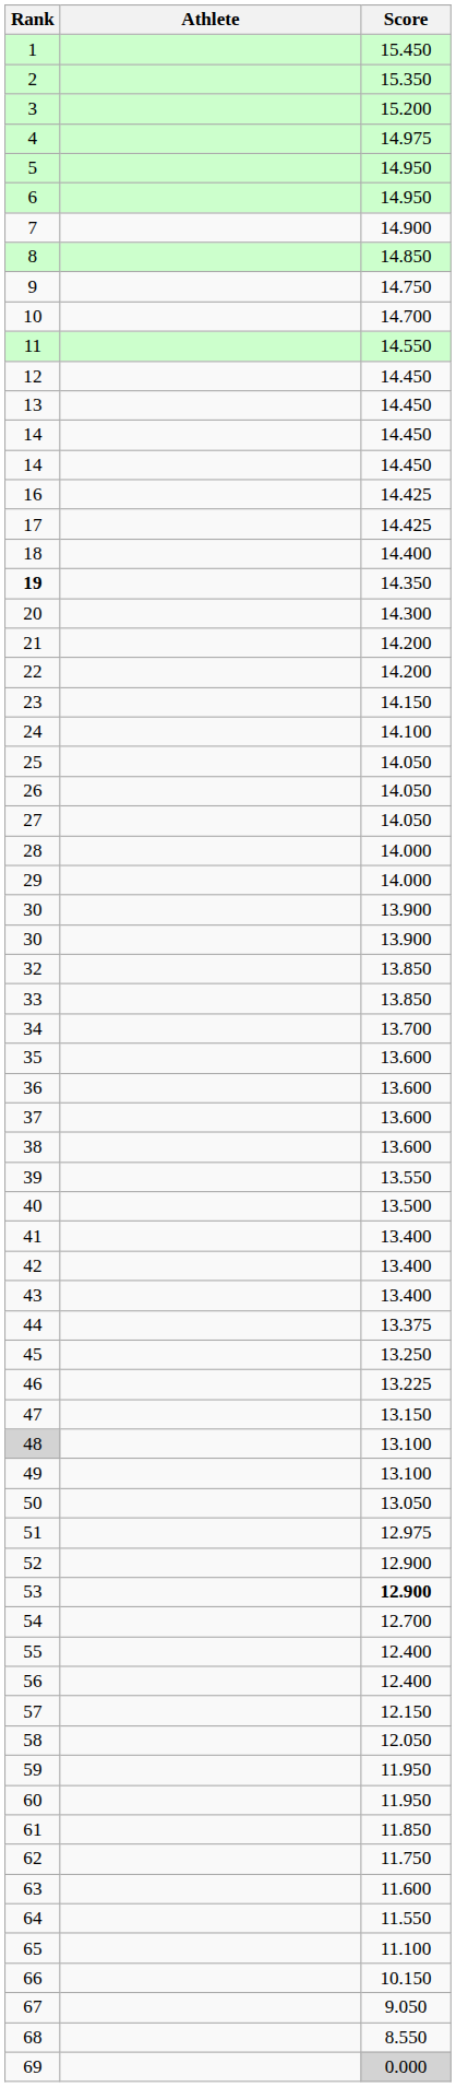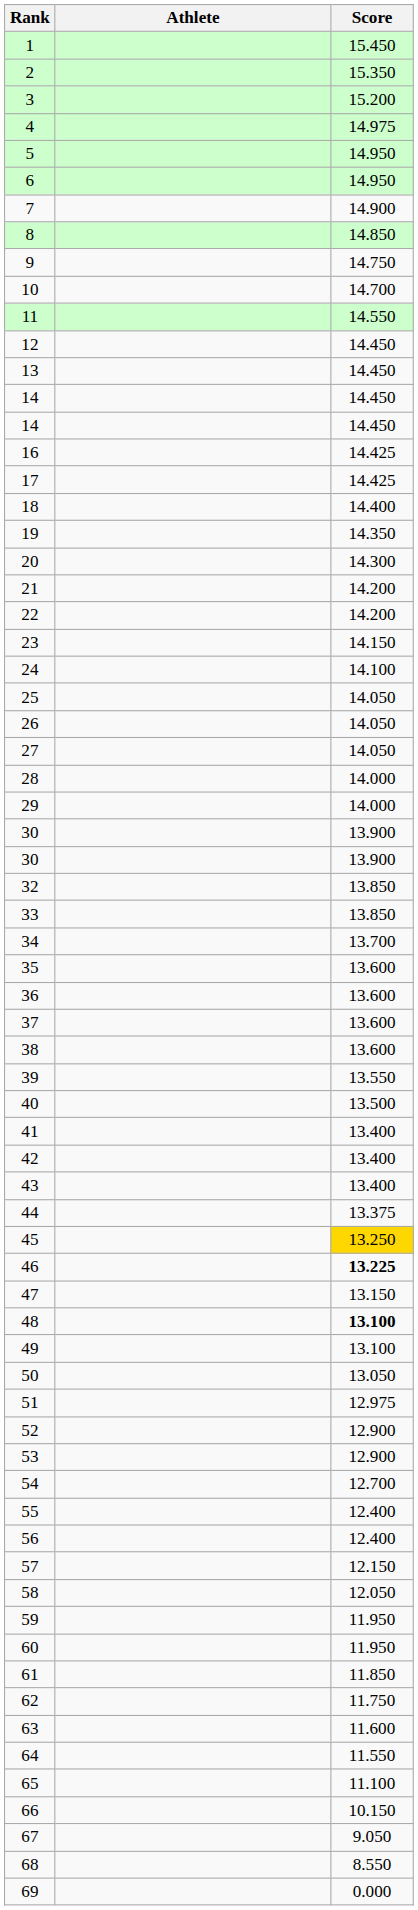19 | Rank: bold -> normal
45 | Score: no background -> gold background
46 | Score: normal -> bold
48 | Rank: lightgrey background -> no background
48 | Score: normal -> bold
53 | Score: bold -> normal
69 | Score: lightgrey background -> no background
